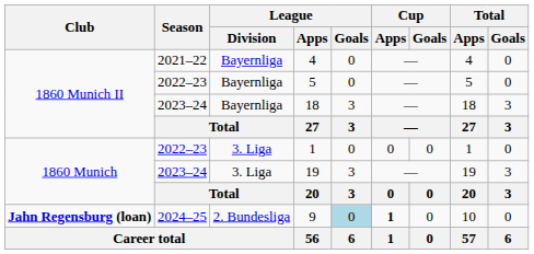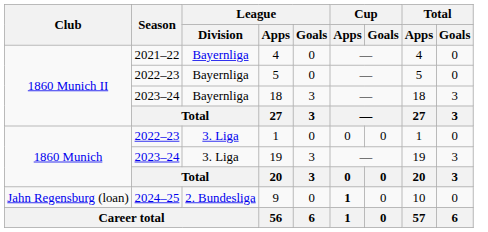9 | Club: bold -> normal
9 | League / Goals: lightblue background -> no background
